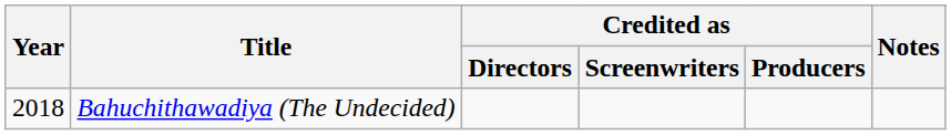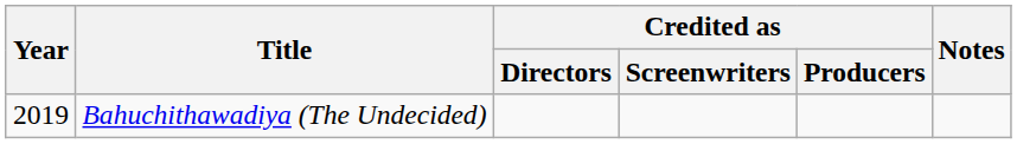Bahuchithawadiya (The Undecided) | Year: 2018 -> 2019
